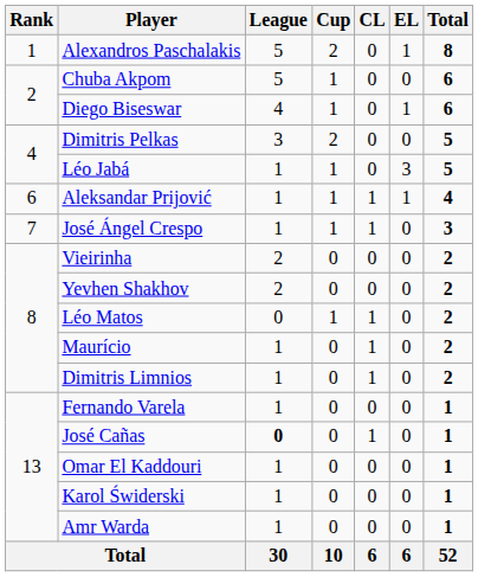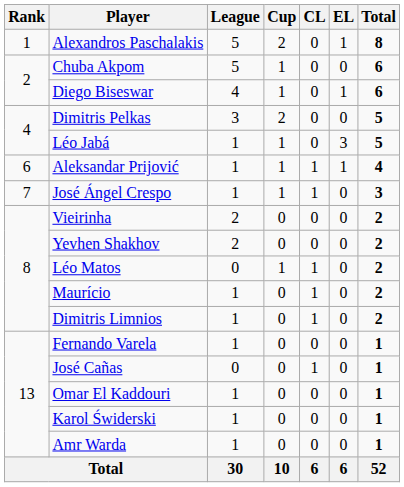José Cañas | League: bold -> normal
